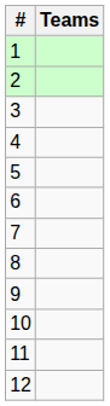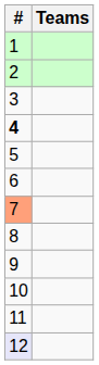4 | #: normal -> bold
7 | #: no background -> lightsalmon background
12 | #: no background -> lavender background
